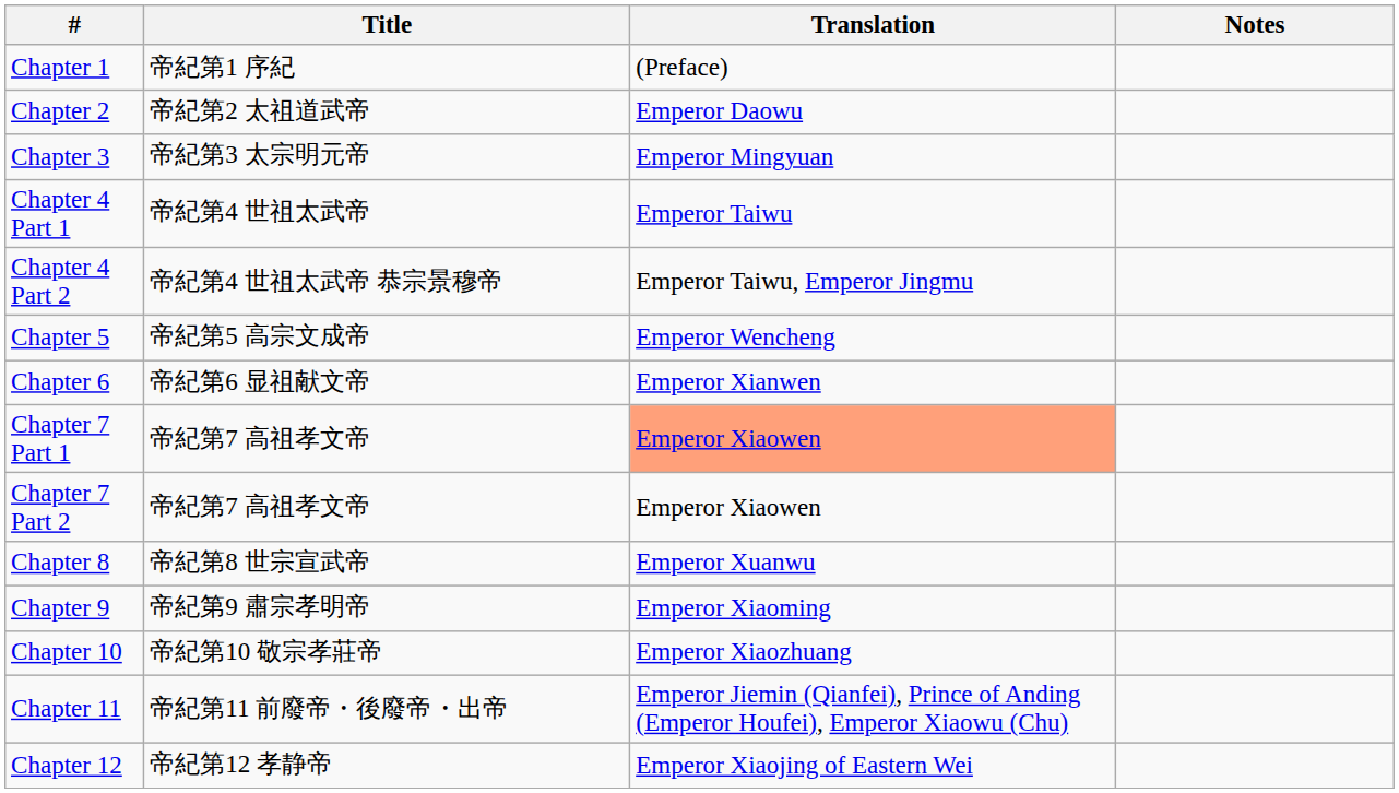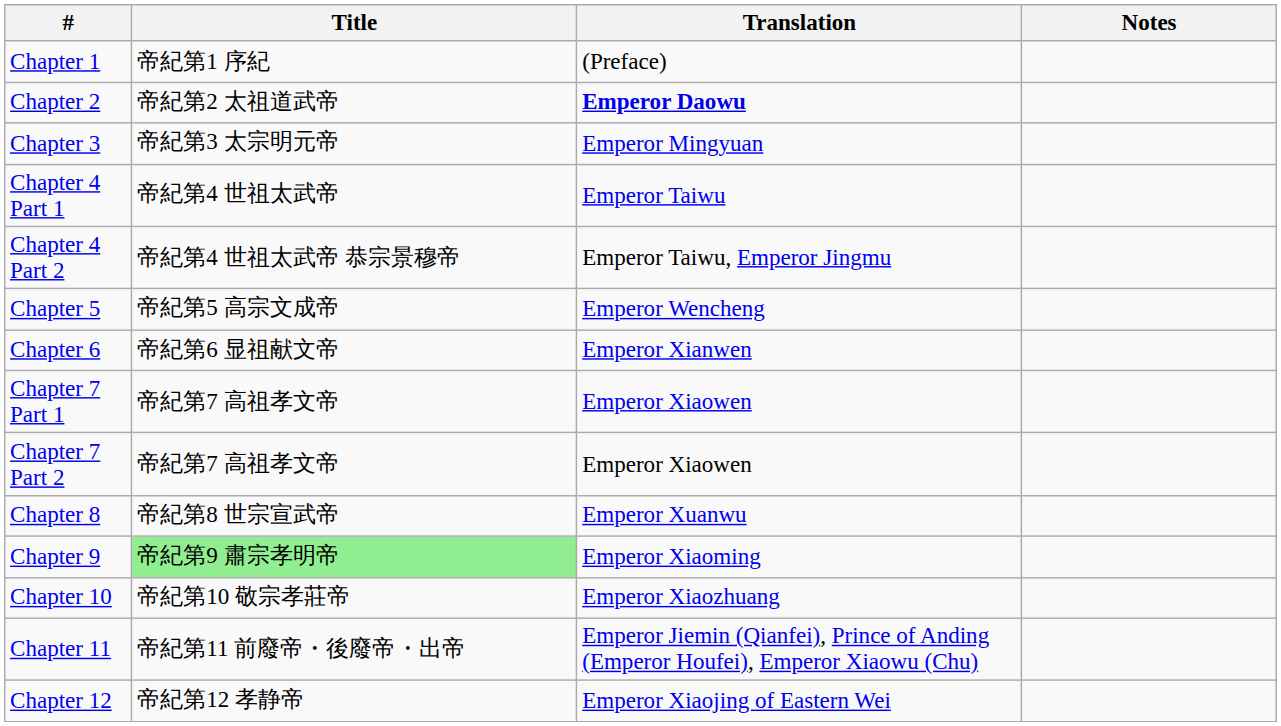Chapter 2 | Translation: normal -> bold
Chapter 7 Part 1 | Translation: lightsalmon background -> no background
Chapter 9 | Title: no background -> lightgreen background
